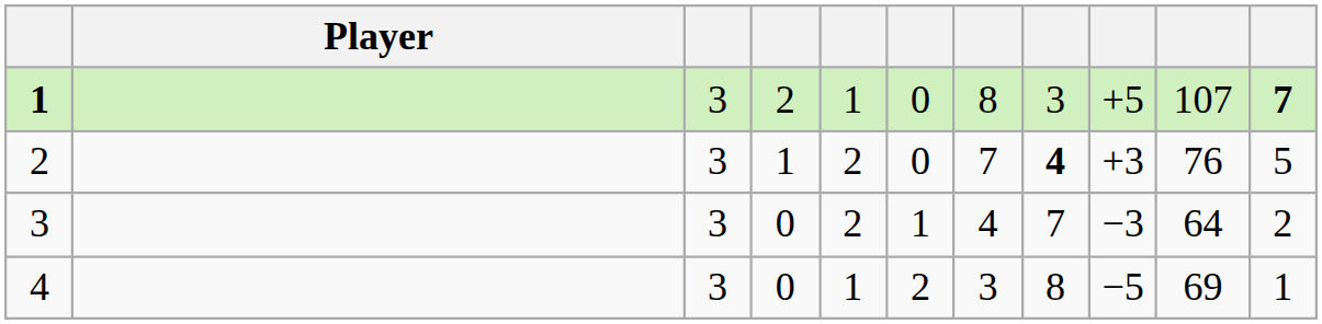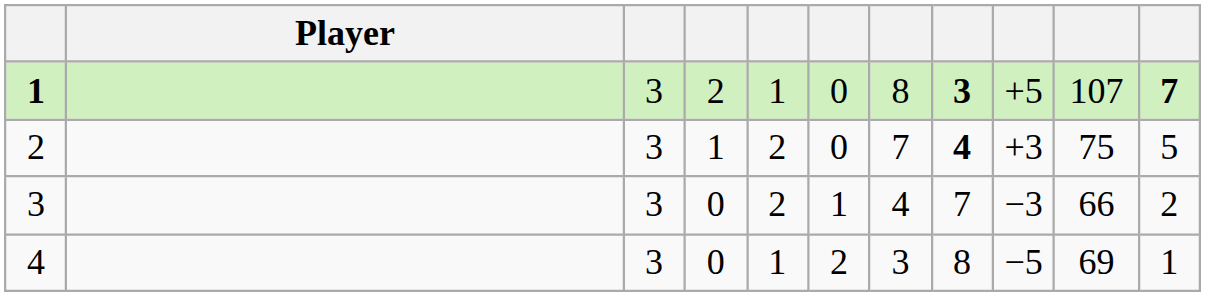row 2 | column 8: normal -> bold
row 3 | column 10: 76 -> 75
row 4 | column 10: 64 -> 66
